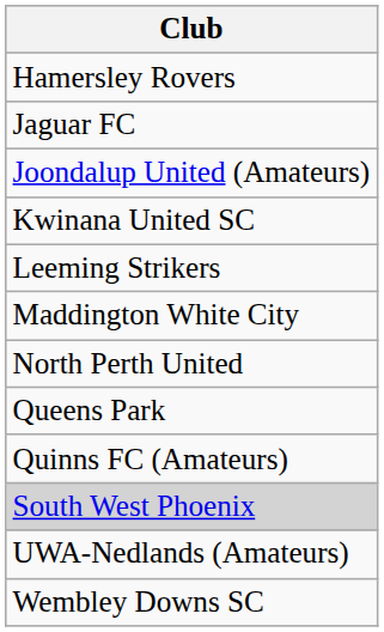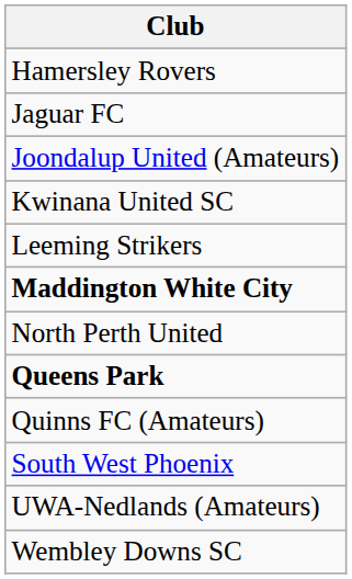row 7 | column 1: normal -> bold
row 9 | column 1: normal -> bold
row 11 | column 1: lightgrey background -> no background
